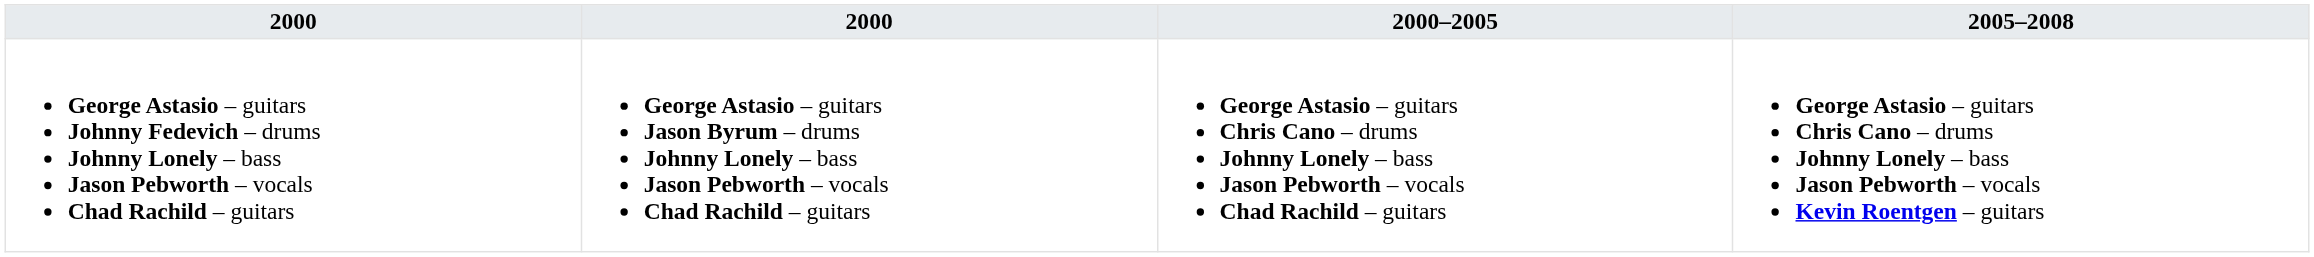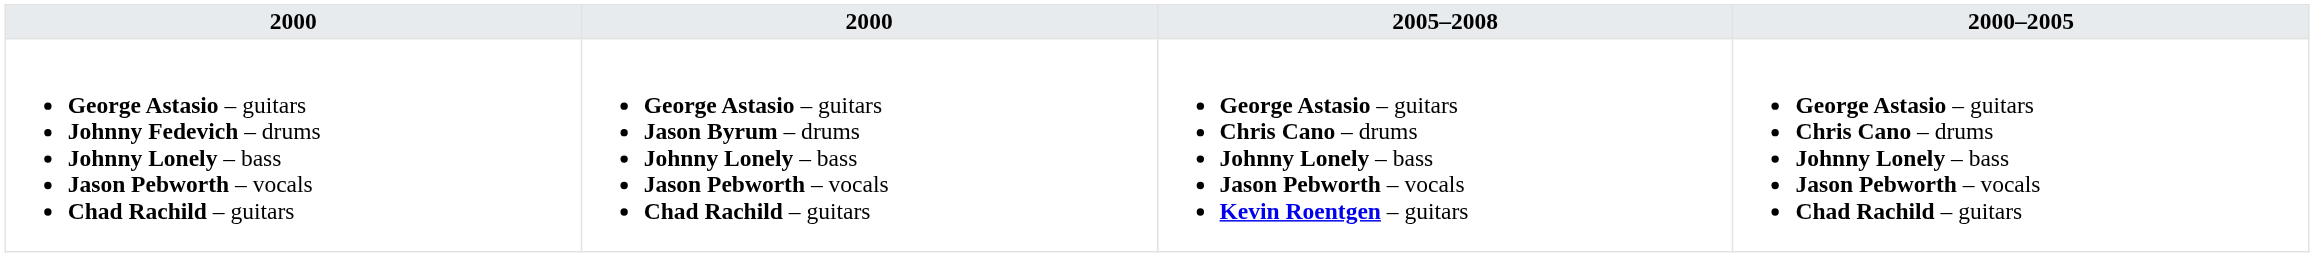columns swapped: 2000–2005 <-> 2005–2008
